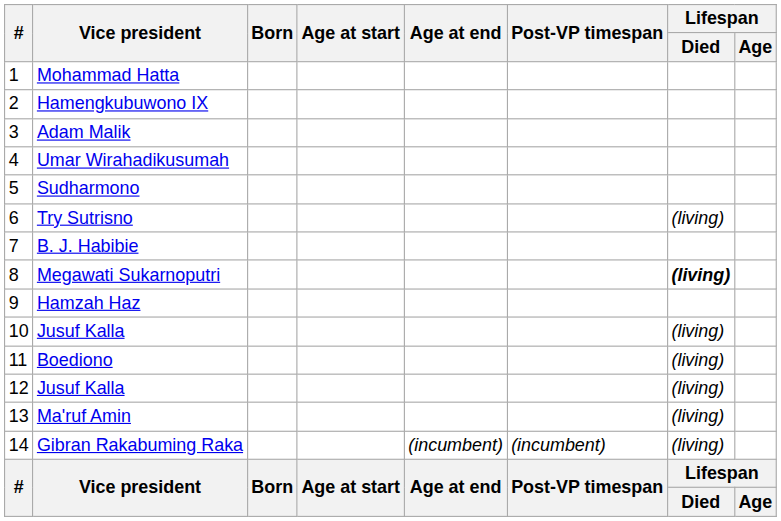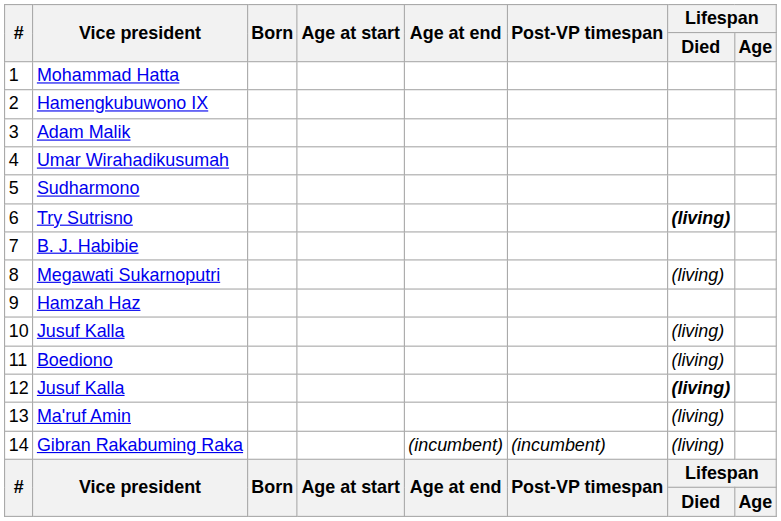Try Sutrisno | Lifespan / Died: normal -> bold
Megawati Sukarnoputri | Lifespan / Died: bold -> normal
12 / Jusuf Kalla | Lifespan / Died: normal -> bold
